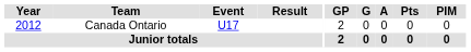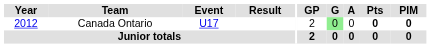Canada Ontario | G: no background -> lightgreen background
Canada Ontario | Pts: normal -> bold
Canada Ontario | PIM: normal -> bold
